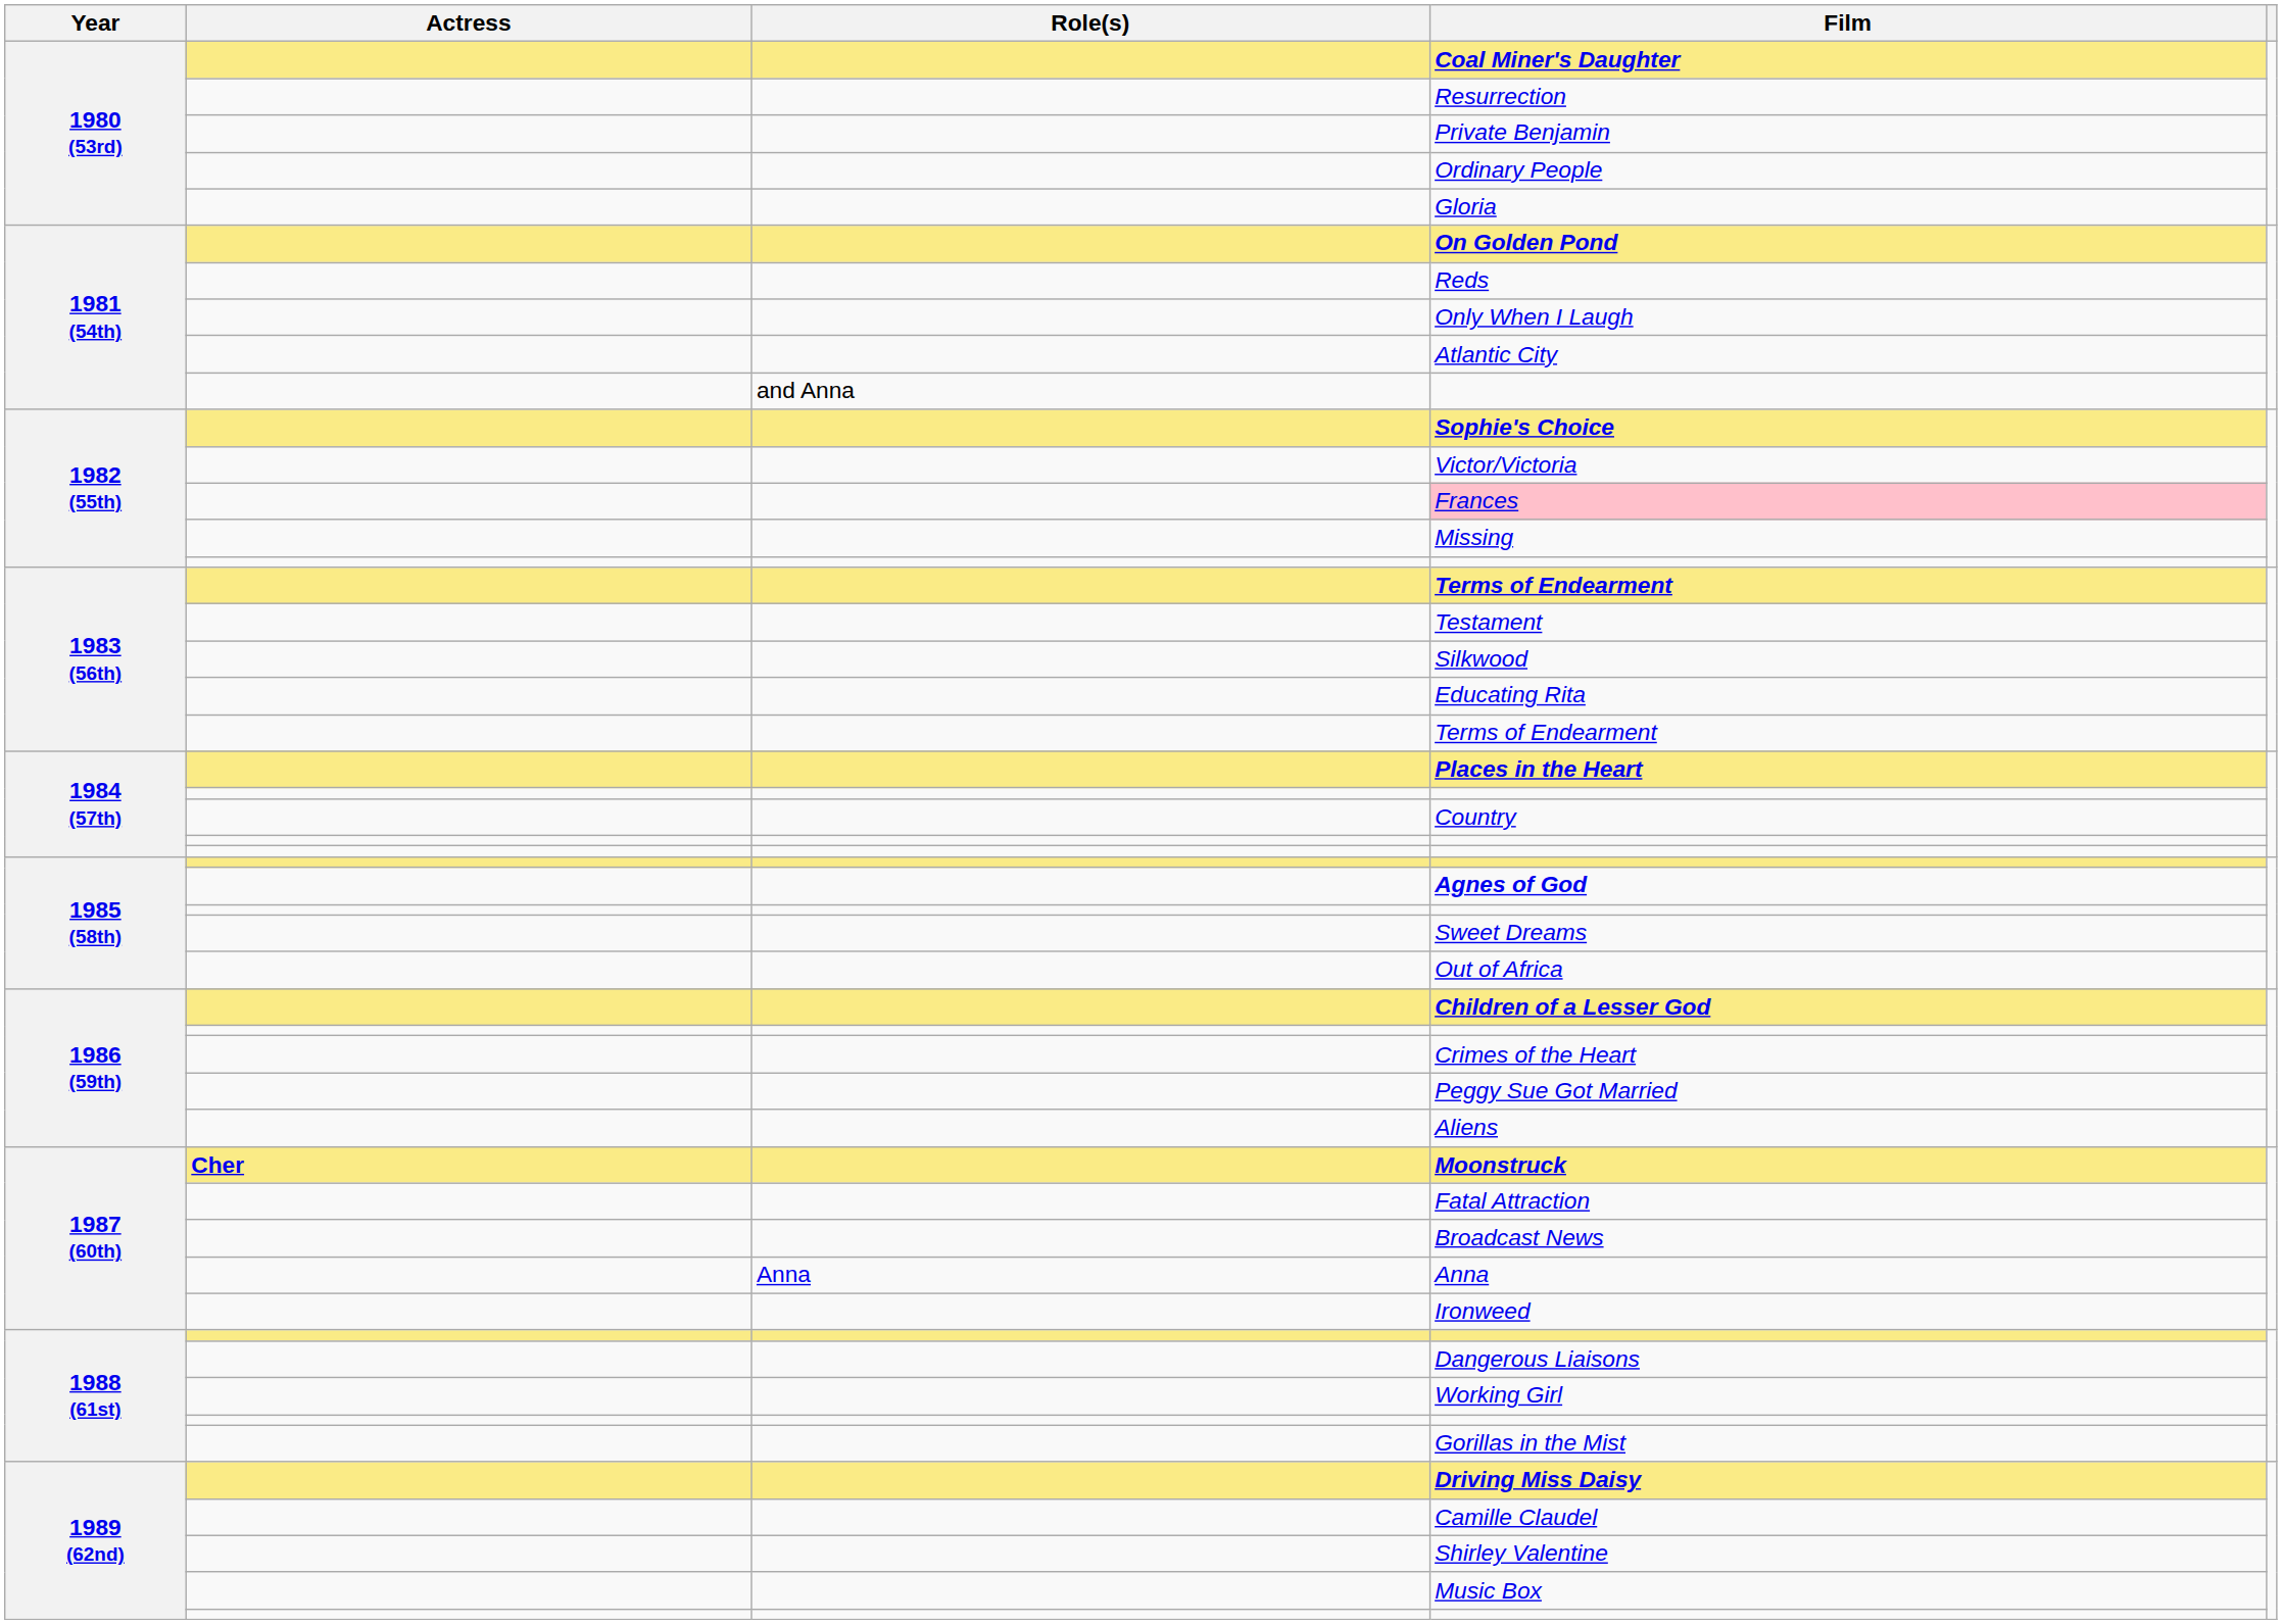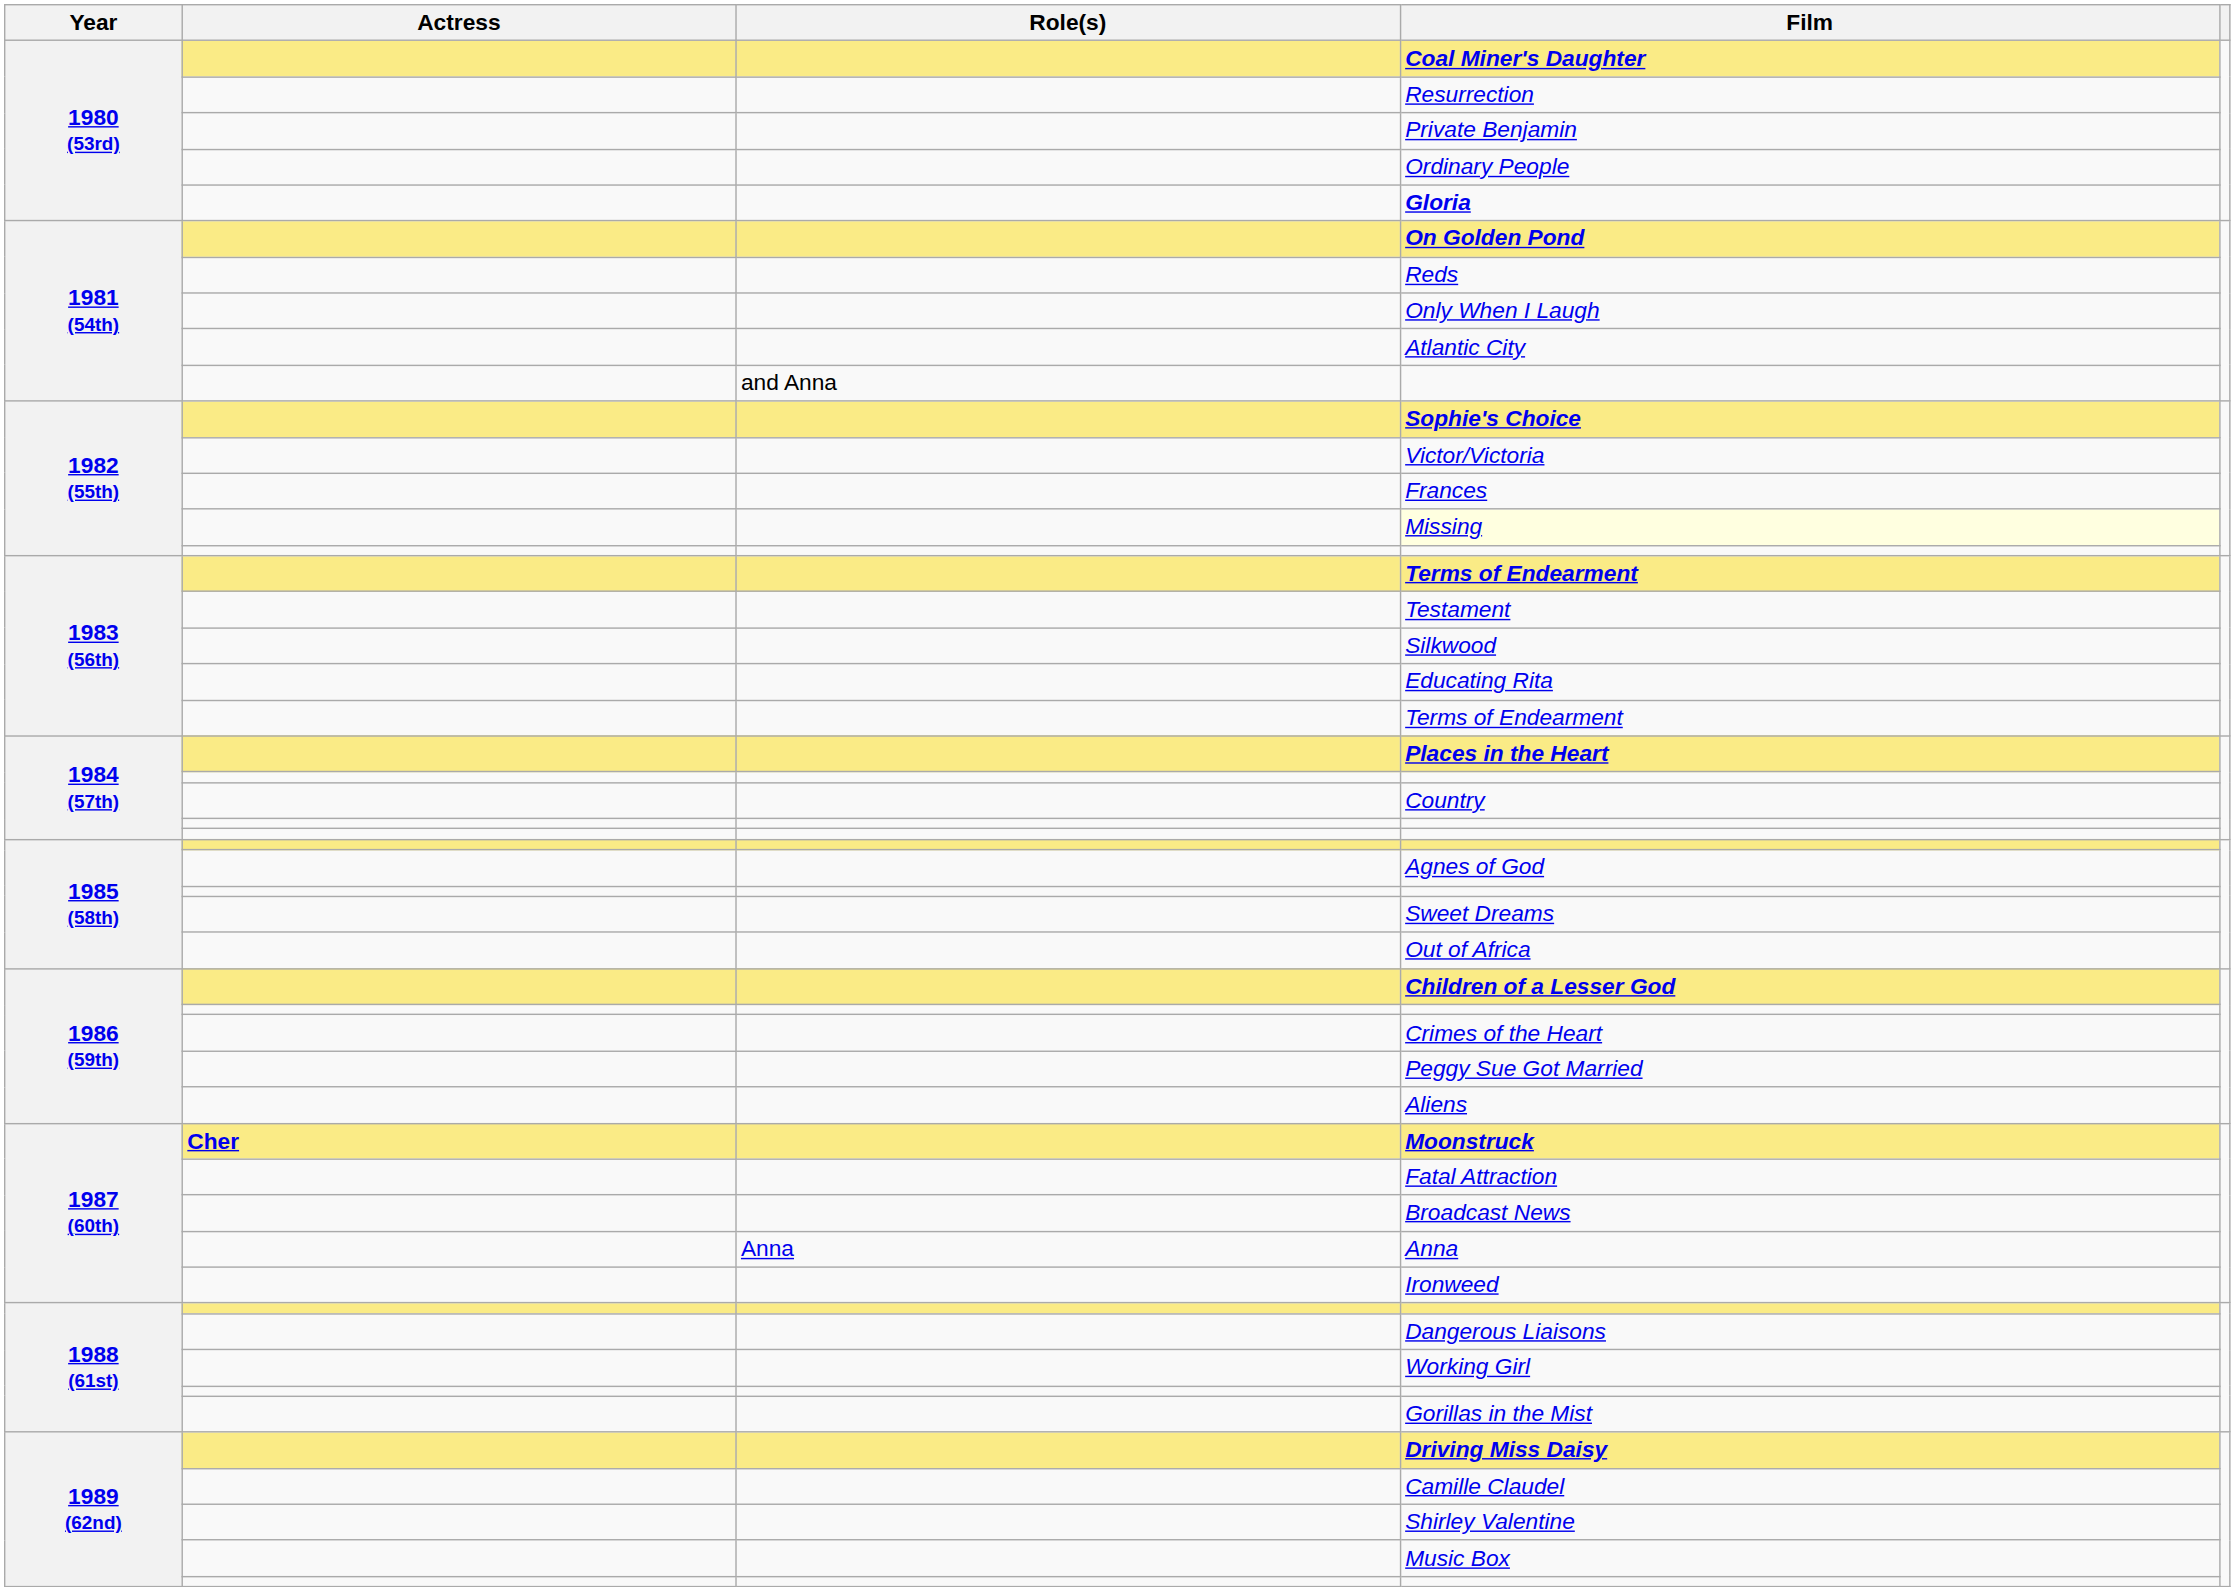Gloria | Film: normal -> bold
Frances | Film: pink background -> no background
Missing | Film: no background -> lightyellow background
Agnes of God | Film: bold -> normal
